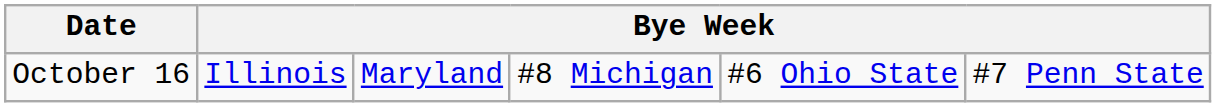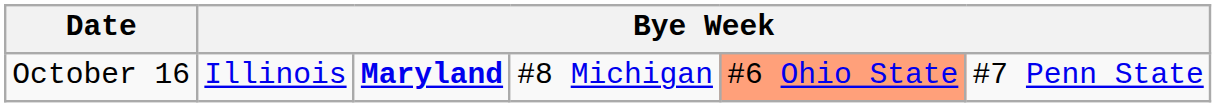October 16 | column 3: normal -> bold
October 16 | column 5: no background -> lightsalmon background
